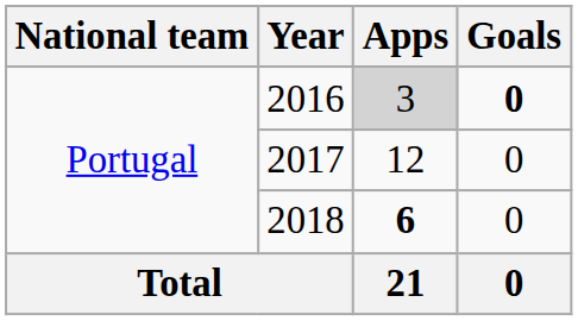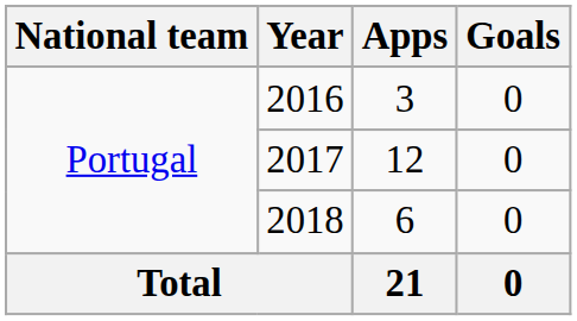2016 | Apps: lightgrey background -> no background
2016 | Goals: bold -> normal
2018 | Apps: bold -> normal
